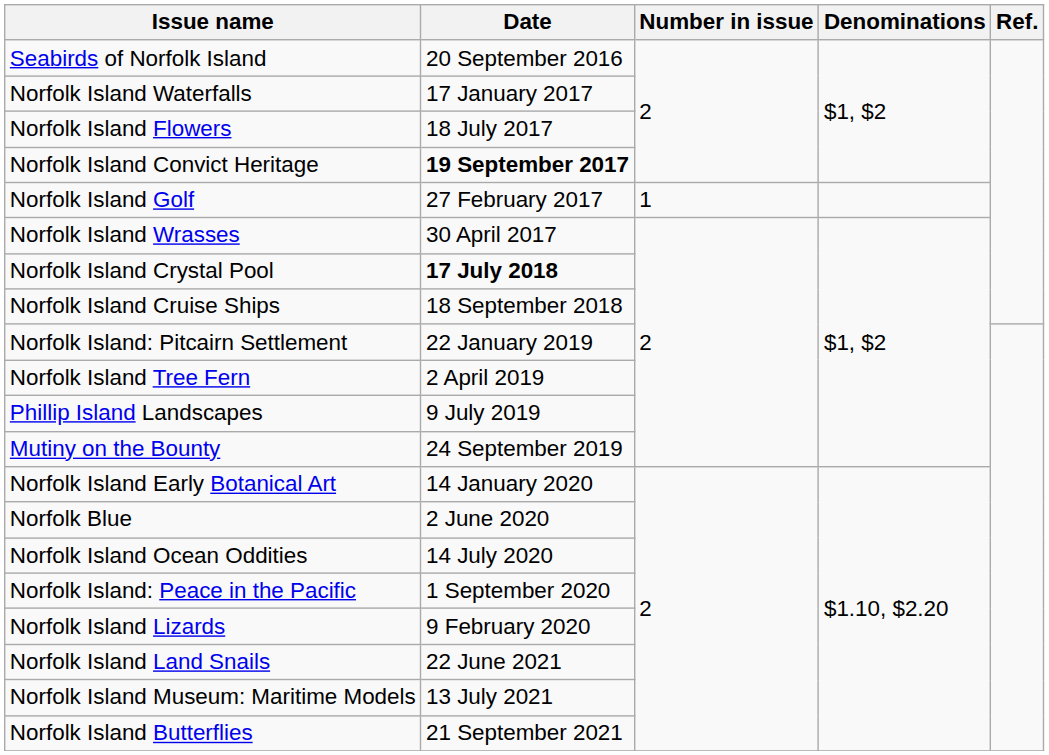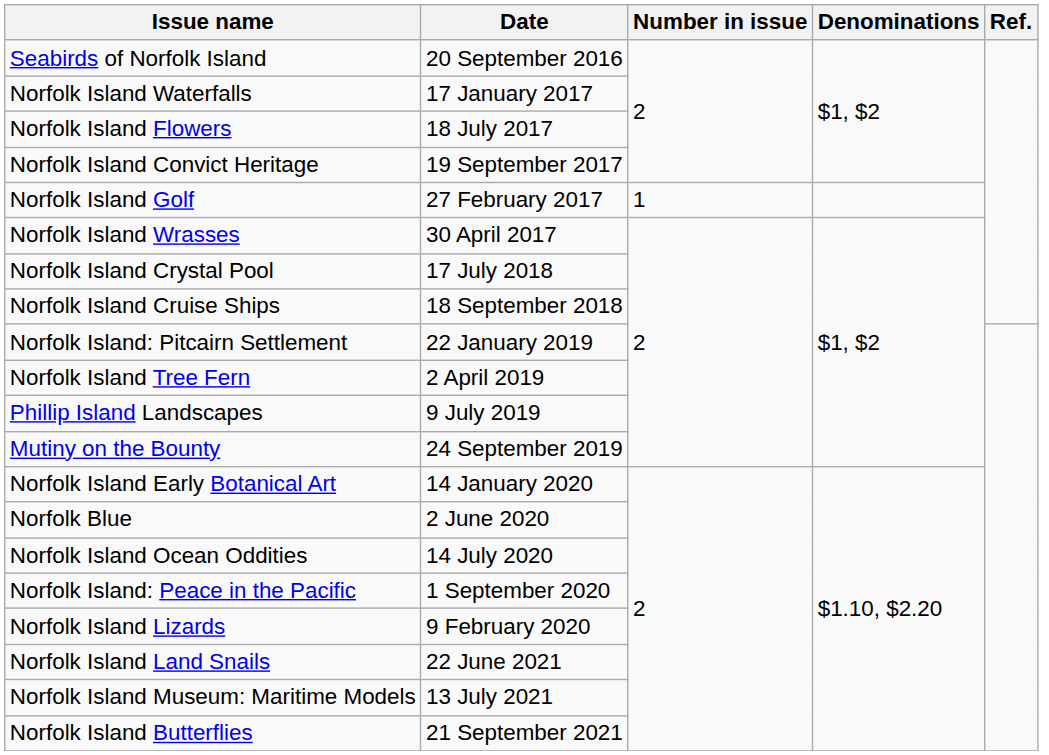Norfolk Island Convict Heritage | Date: bold -> normal
Norfolk Island Crystal Pool | Date: bold -> normal
